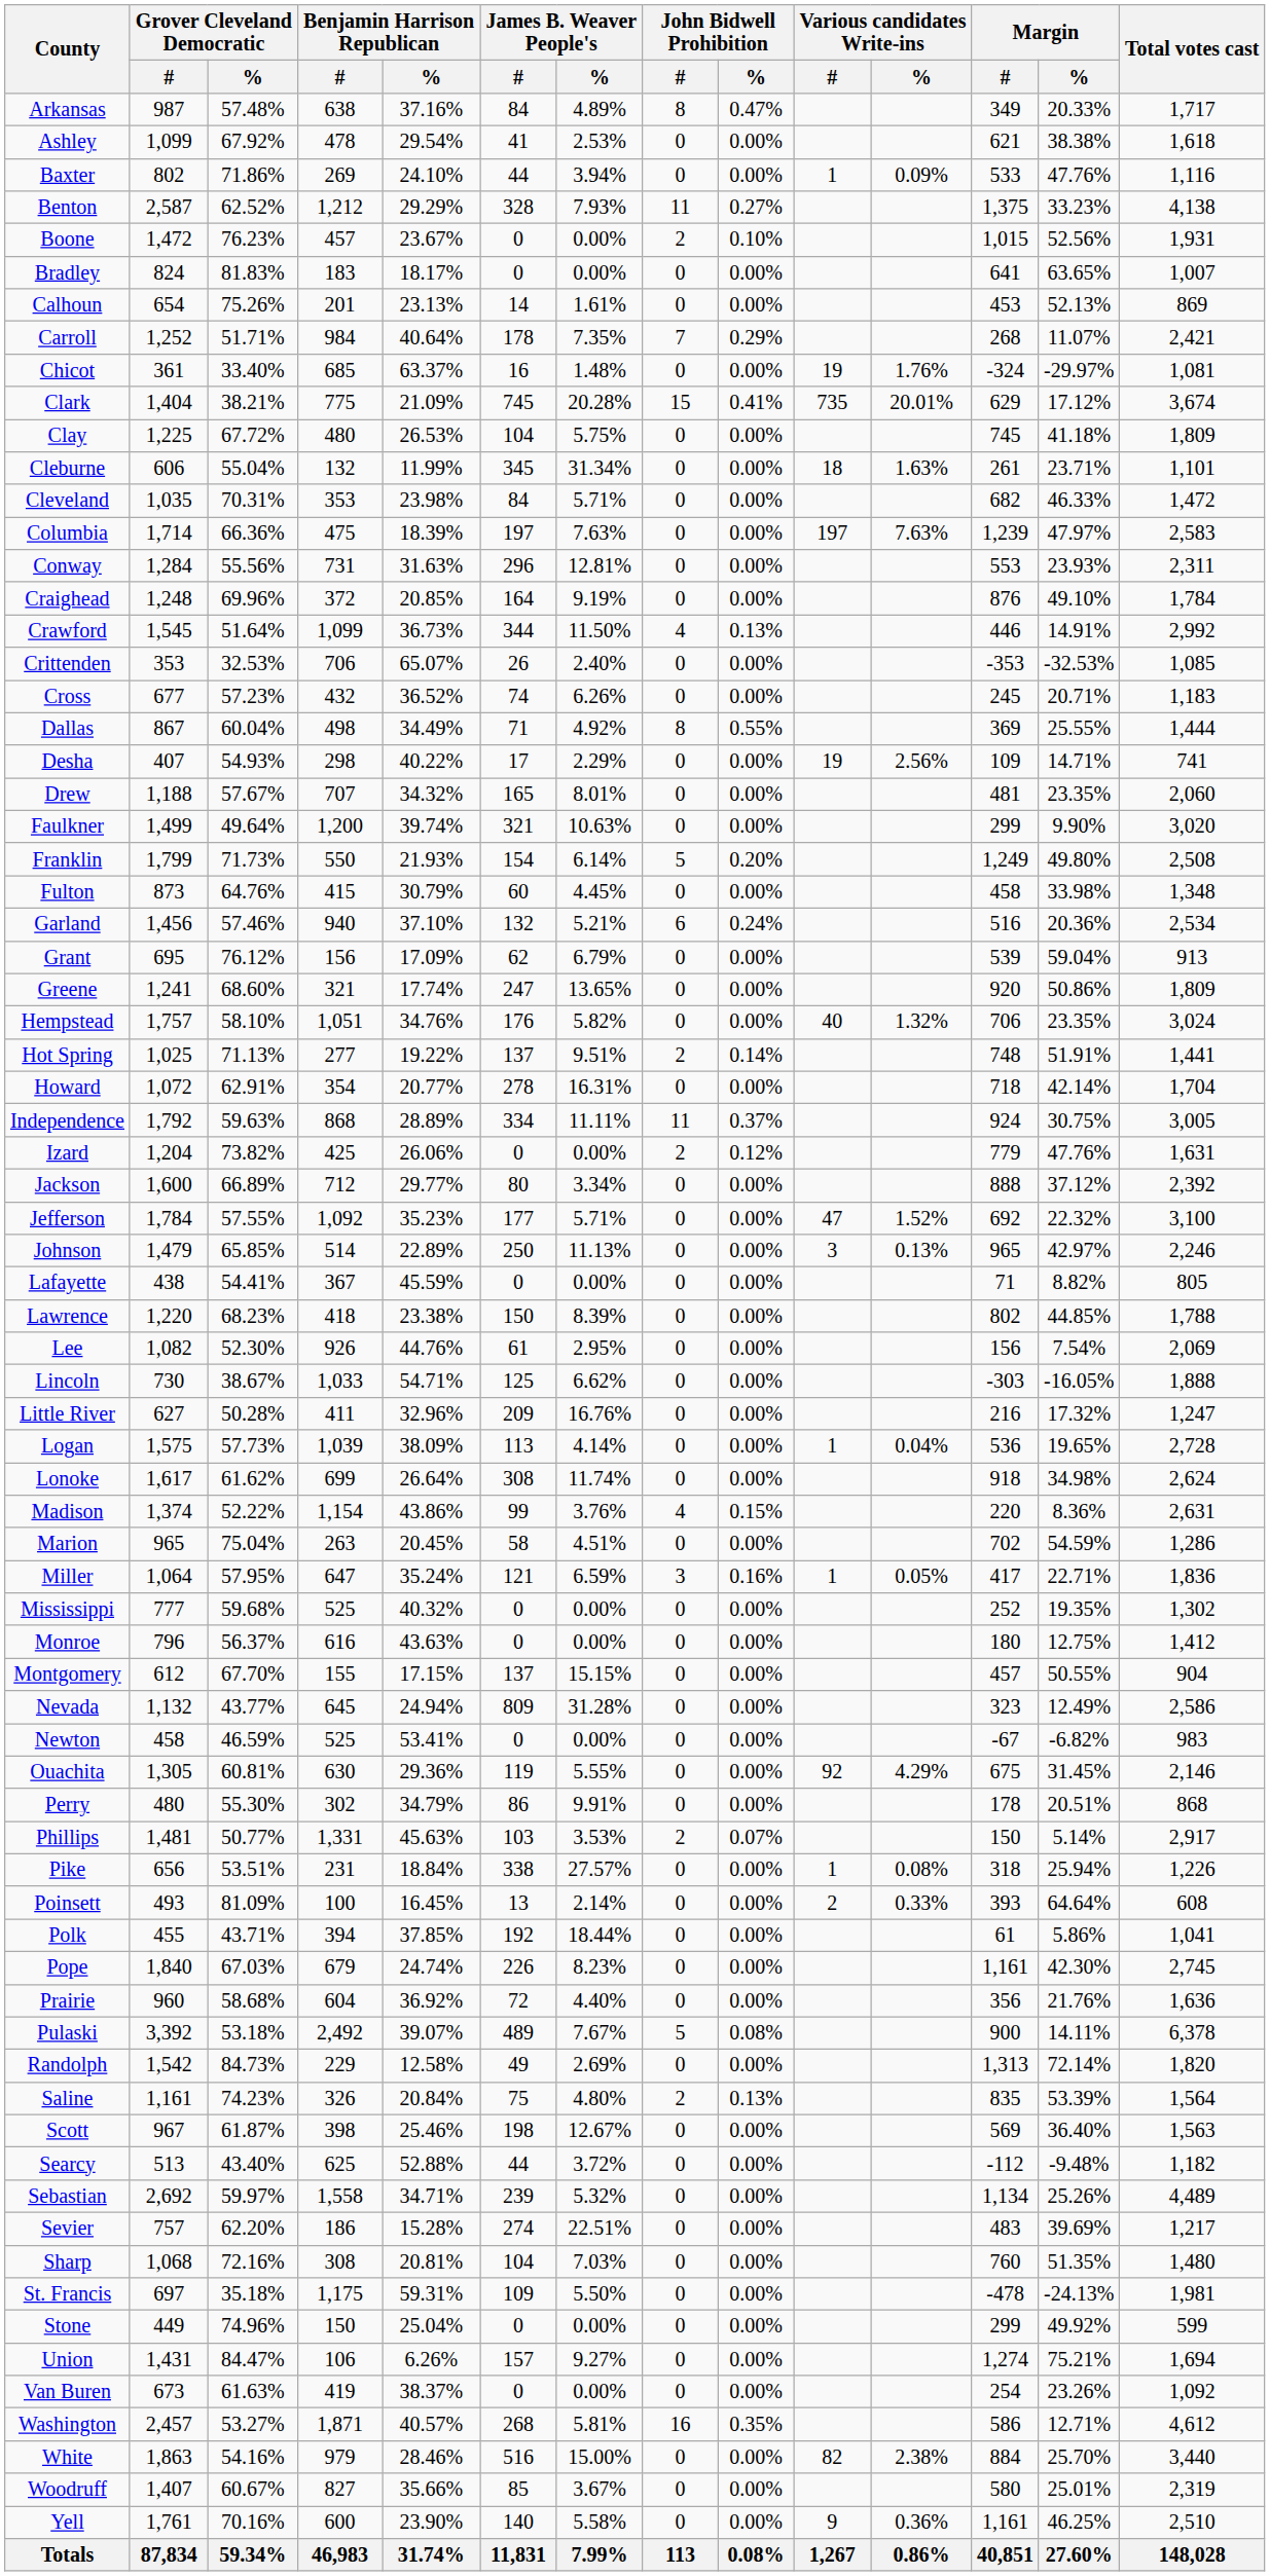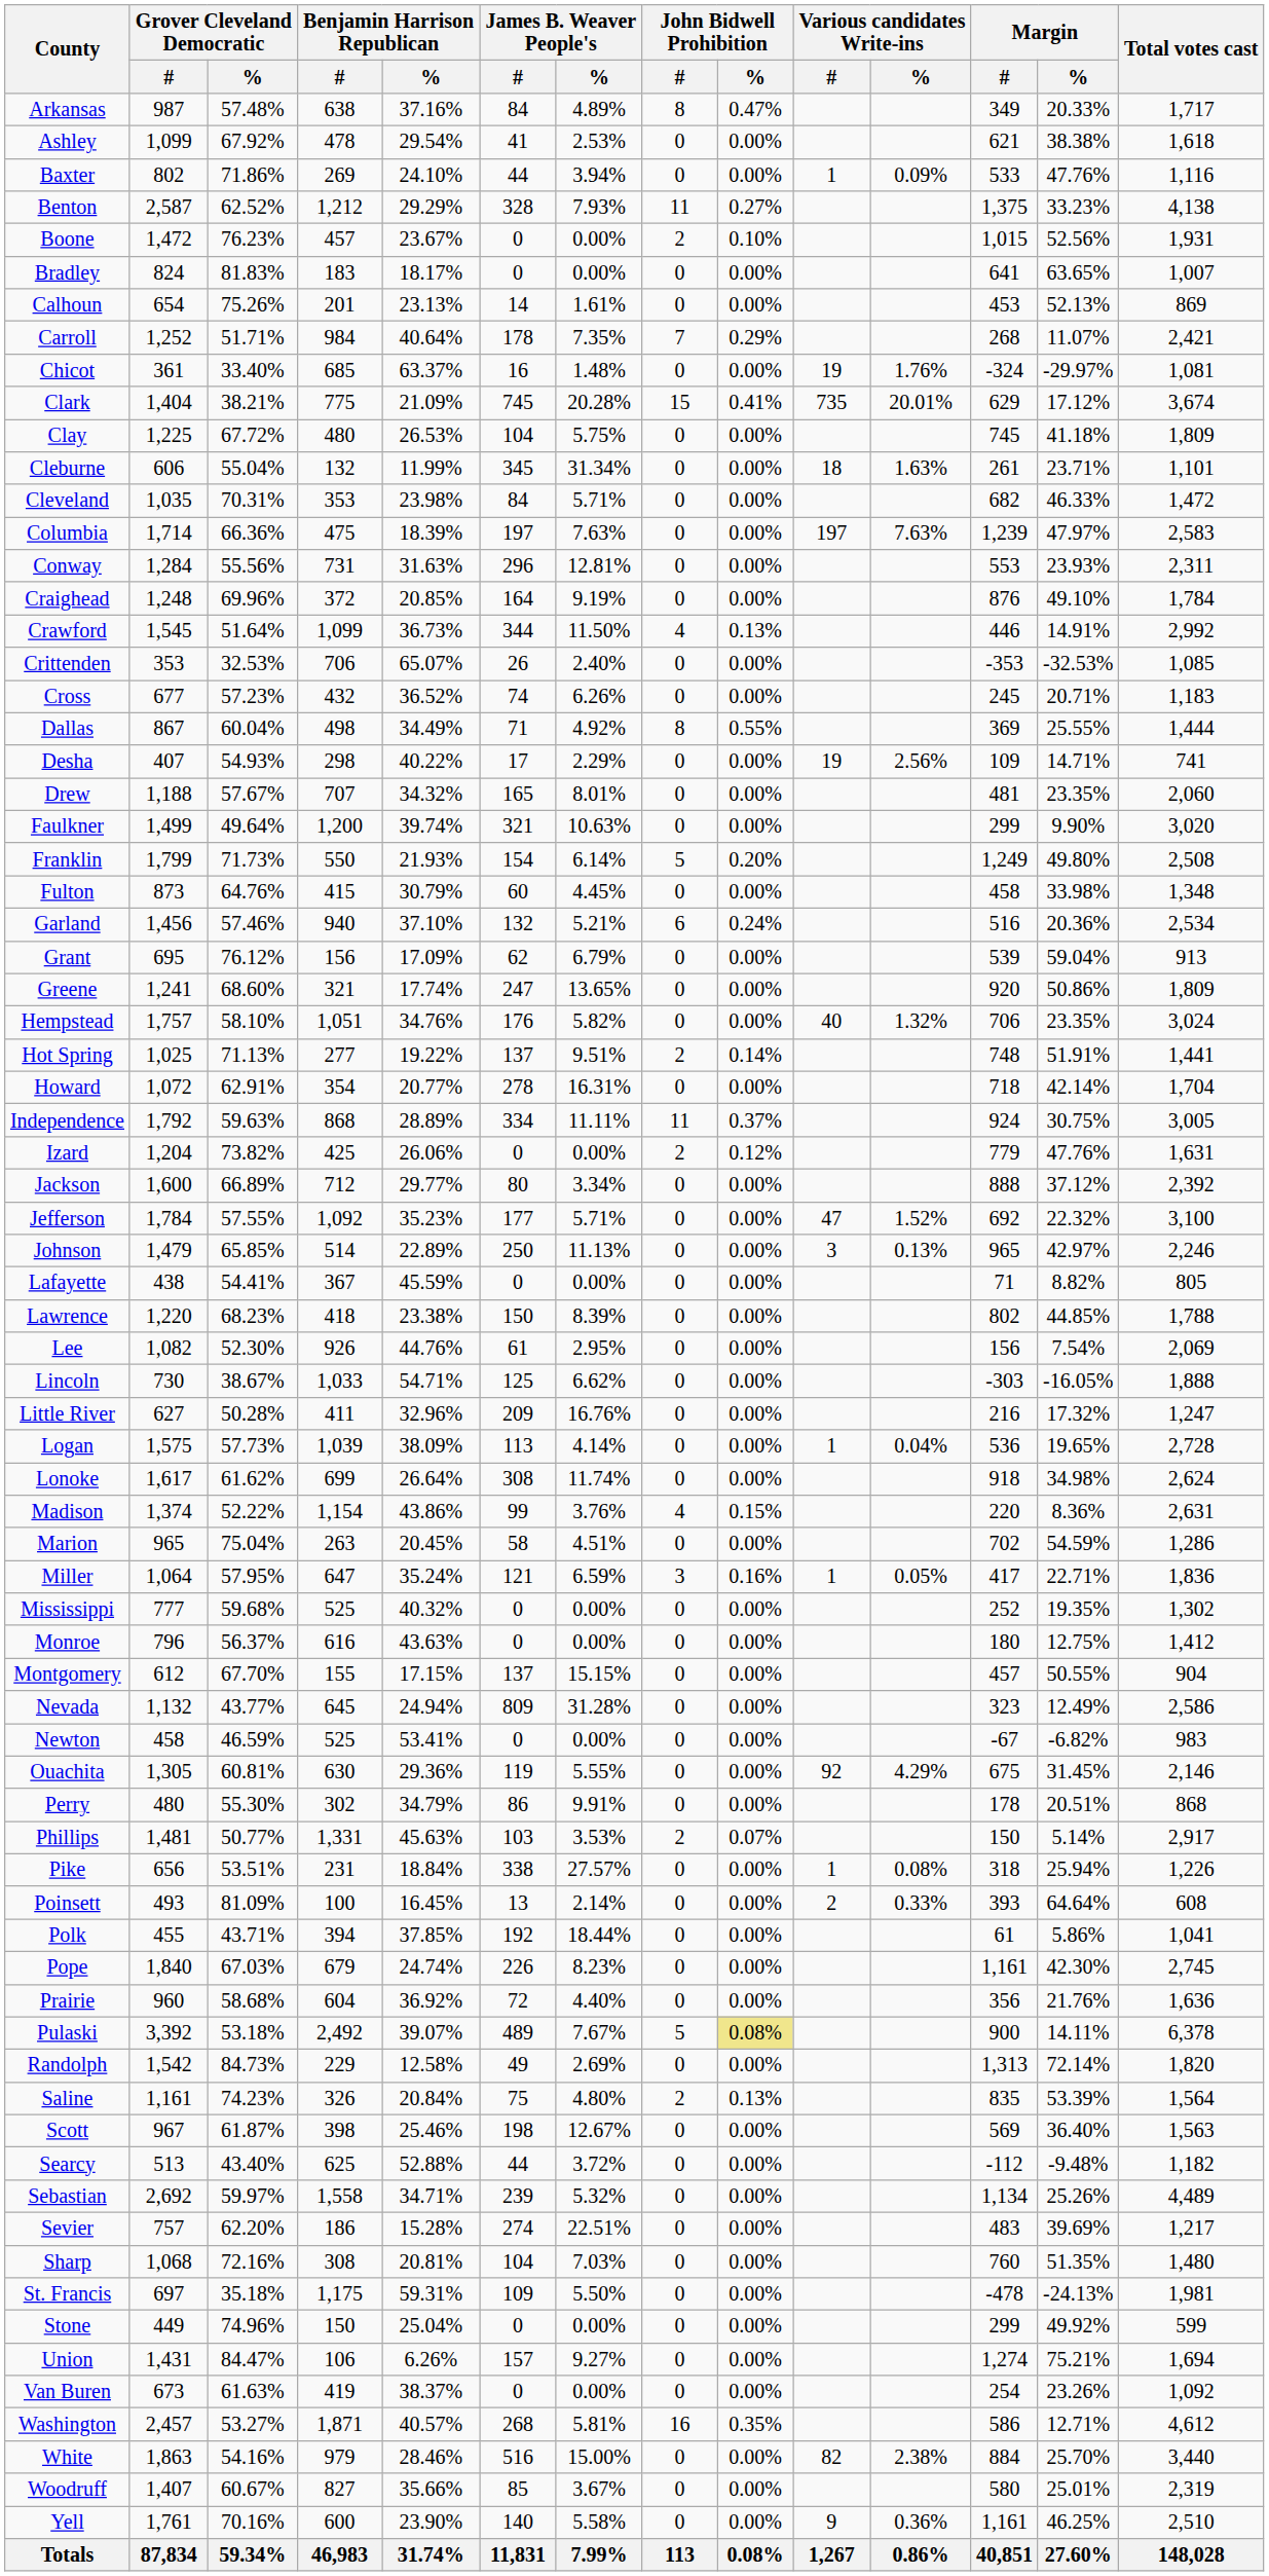Pulaski | John Bidwell Prohibition / %: no background -> khaki background
